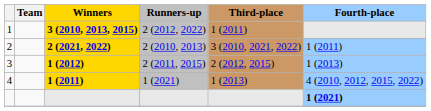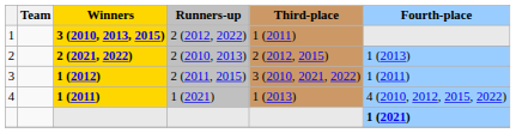2 | Third-place: 3 (2010, 2021, 2022) -> 2 (2012, 2015)
2 | Fourth-place: 1 (2011) -> 1 (2013)
3 | Third-place: 2 (2012, 2015) -> 3 (2010, 2021, 2022)
3 | Fourth-place: 1 (2013) -> 1 (2011)
